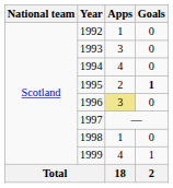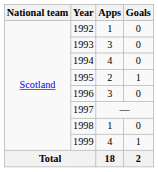1995 | Goals: bold -> normal
1996 | Apps: khaki background -> no background
